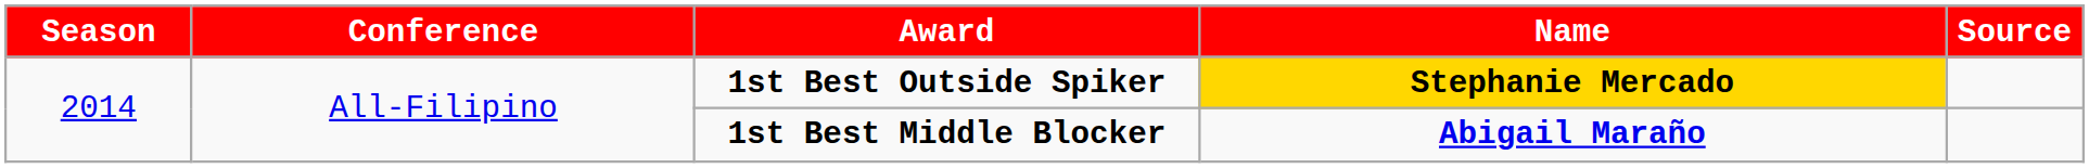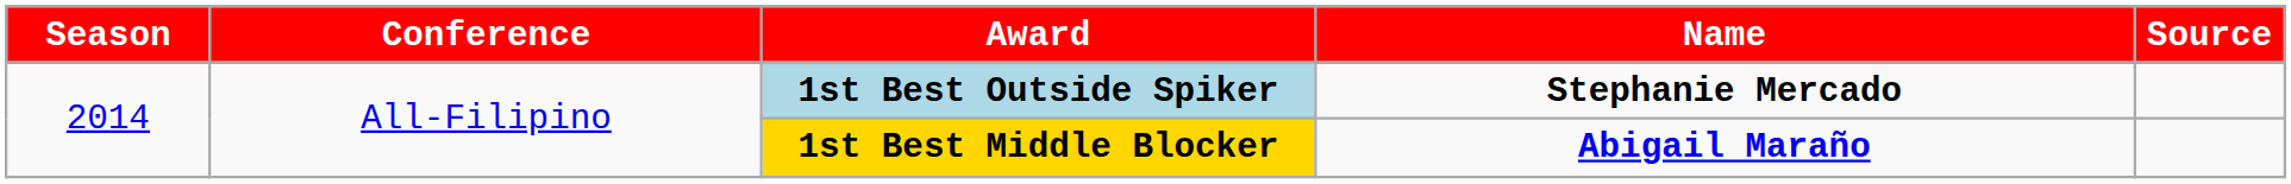row 2 | Award: no background -> lightblue background
row 2 | Name: gold background -> no background
row 3 | Award: no background -> gold background
